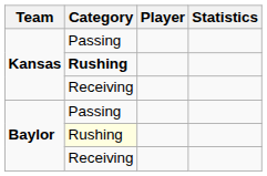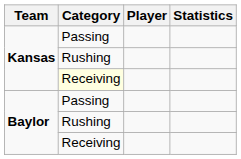Kansas / Rushing | Category: bold -> normal
Kansas / Receiving | Category: no background -> lightyellow background
Baylor / Rushing | Category: lightyellow background -> no background
